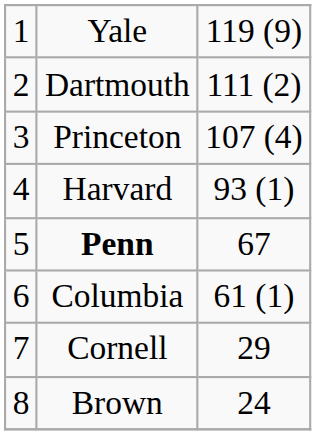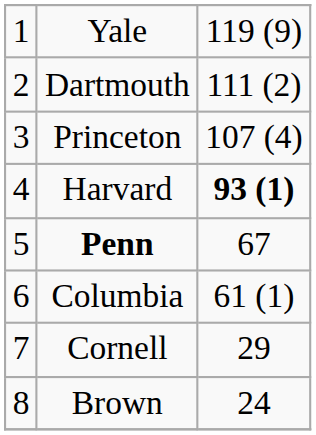Harvard | column 3: normal -> bold
